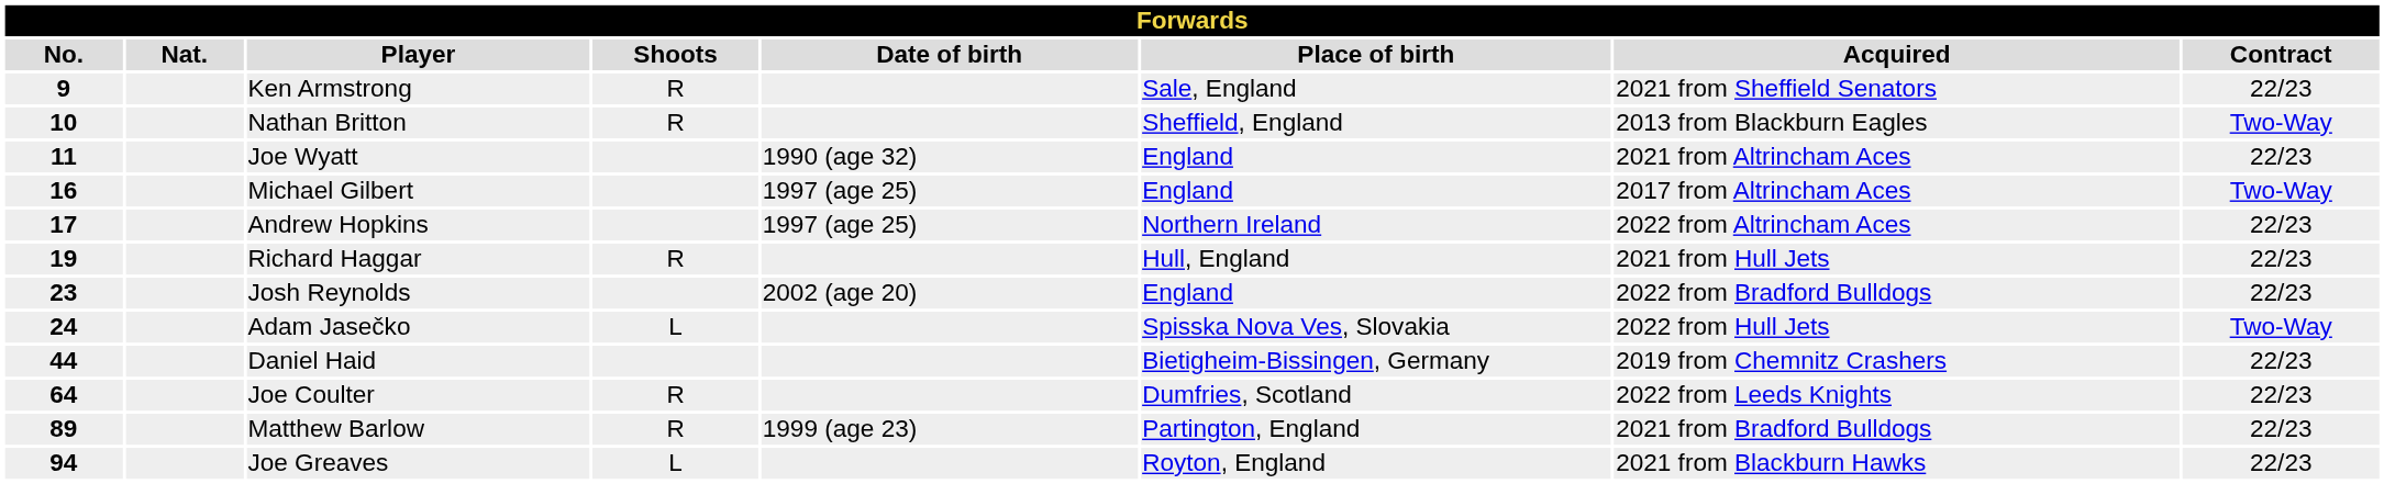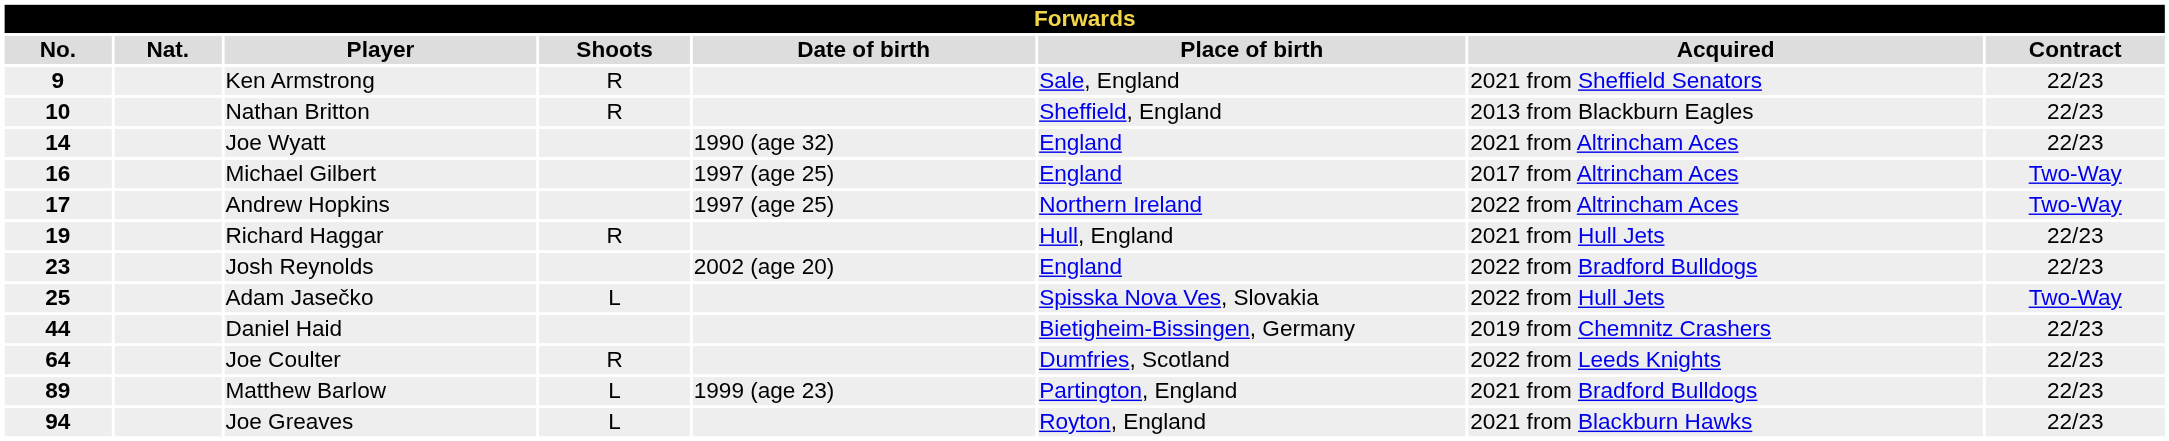Nathan Britton | Contract: Two-Way -> 22/23
Joe Wyatt | No.: 11 -> 14
Andrew Hopkins | Contract: 22/23 -> Two-Way
Adam Jasečko | No.: 24 -> 25
Matthew Barlow | Shoots: R -> L
